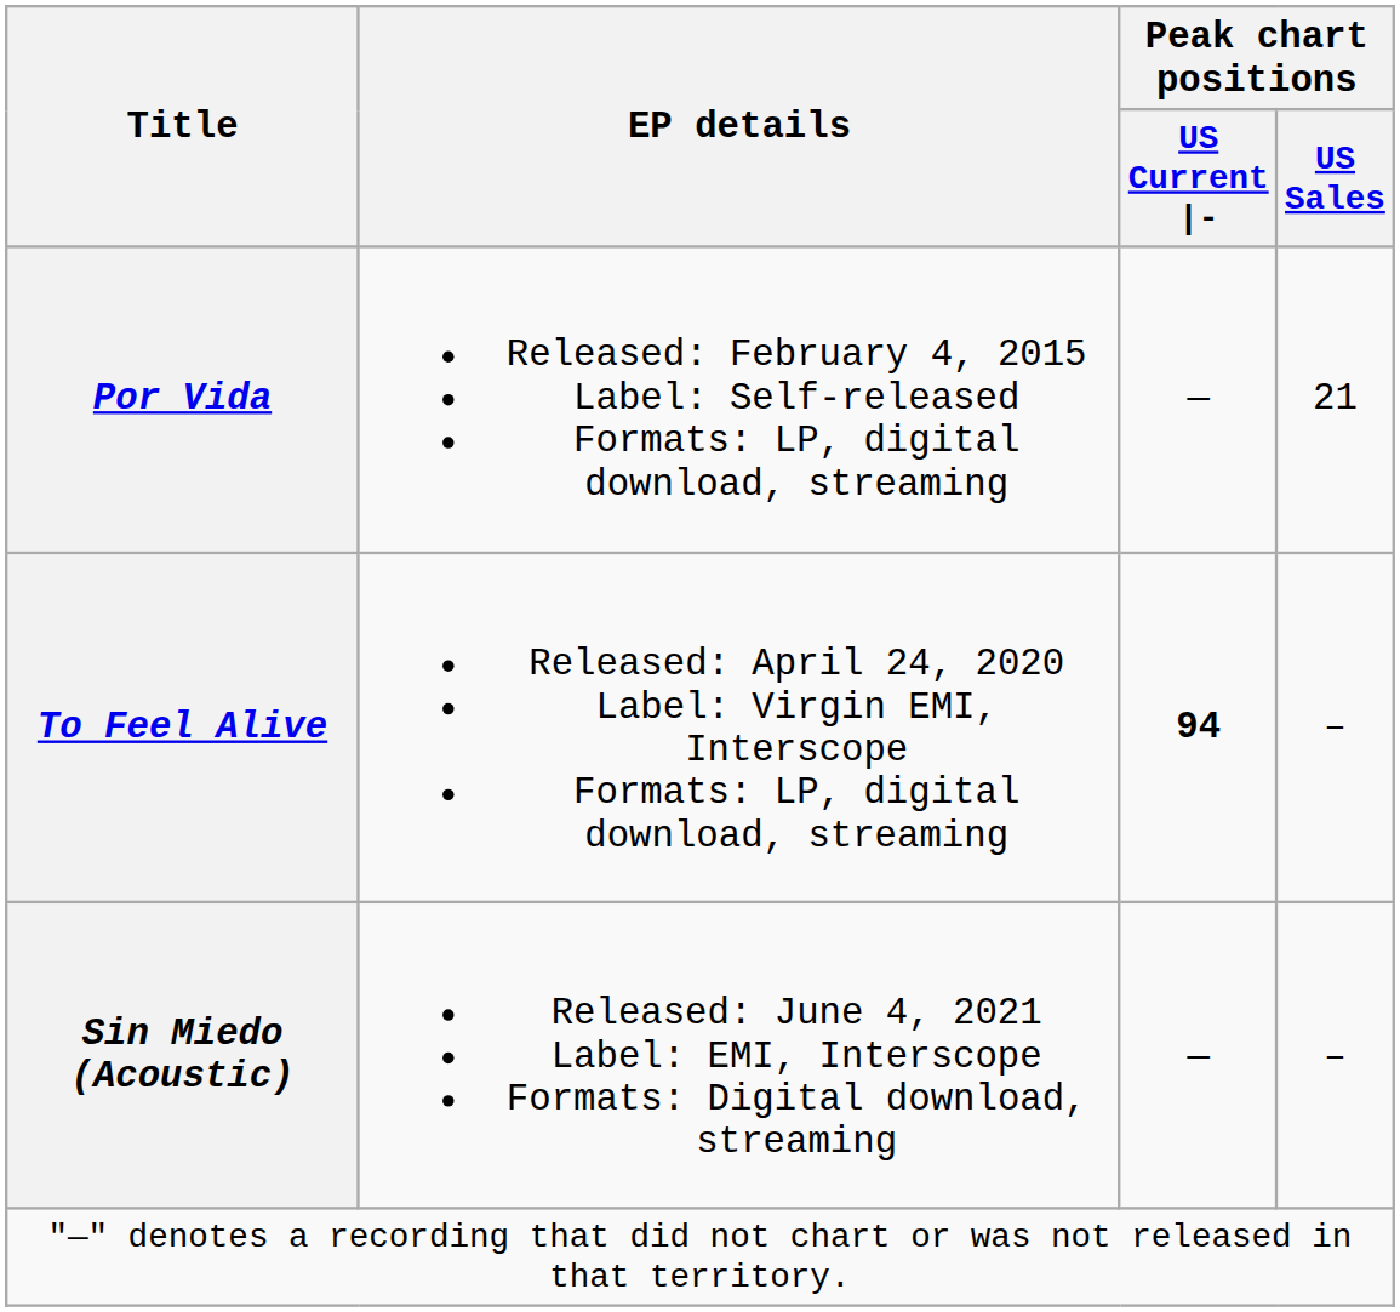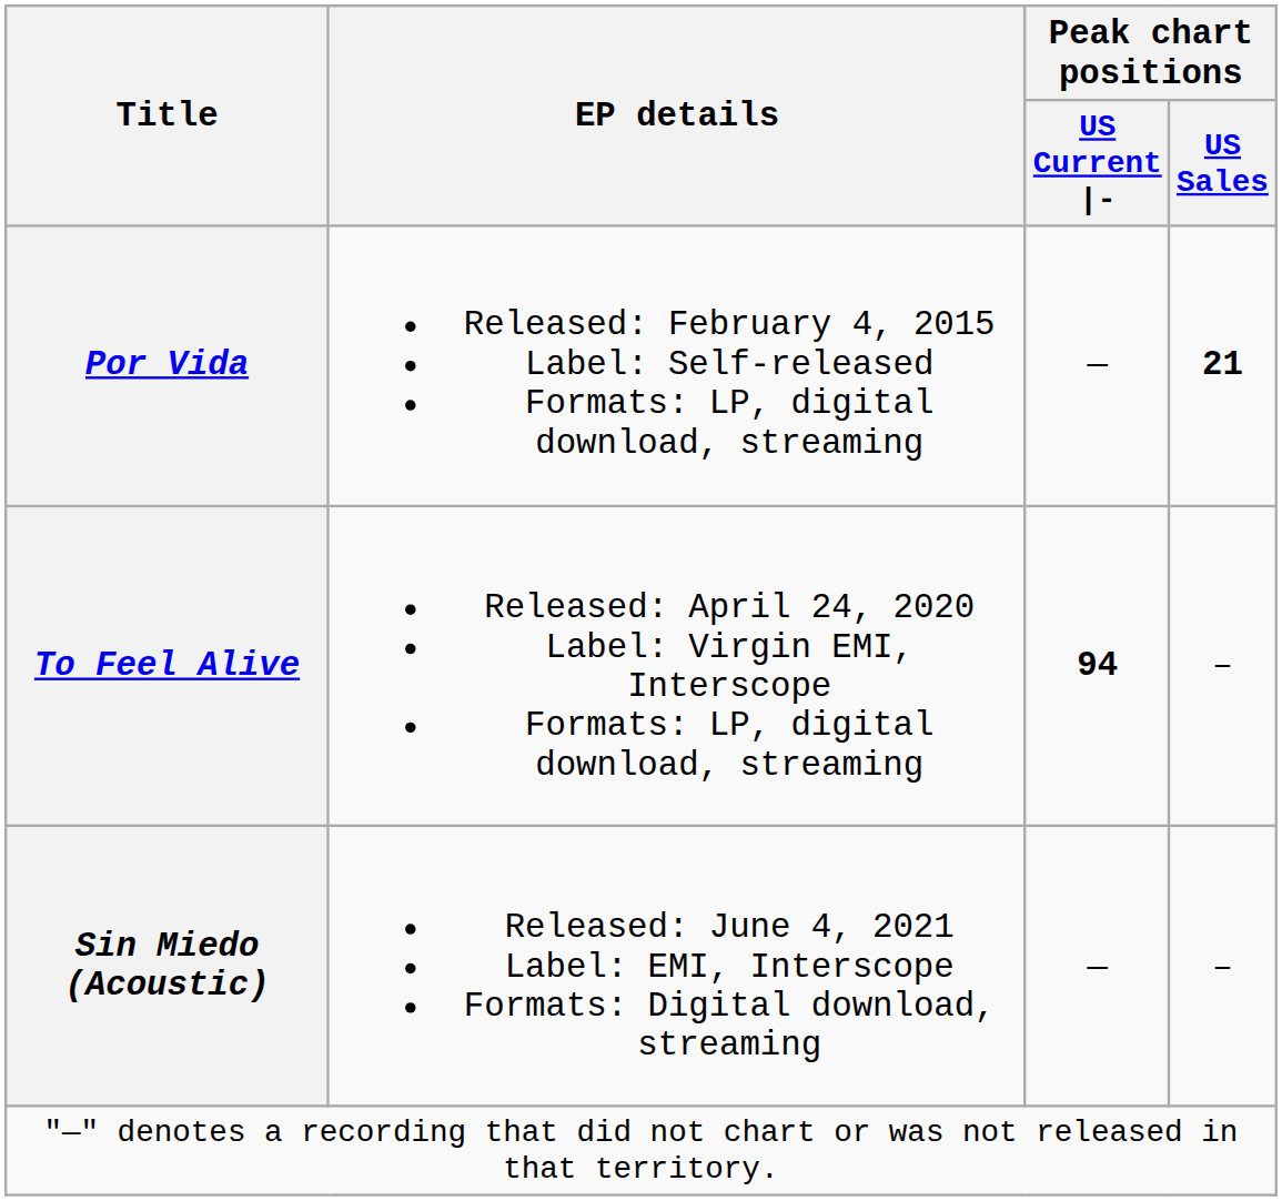Por Vida | Peak chart positions / US Sales: normal -> bold
